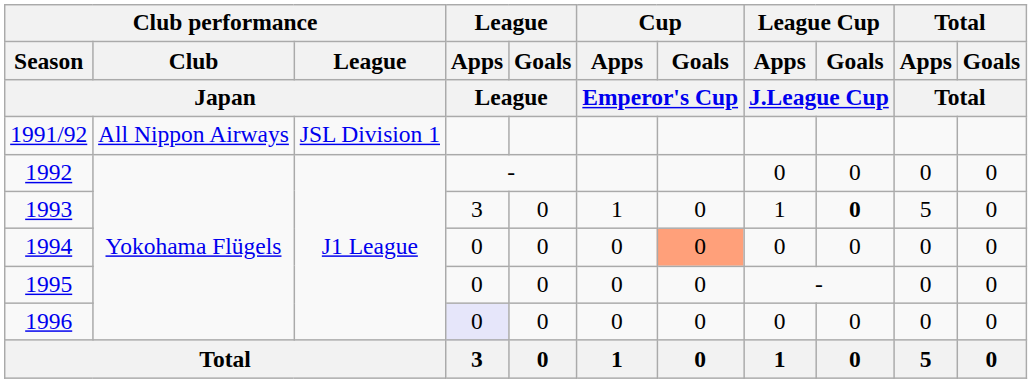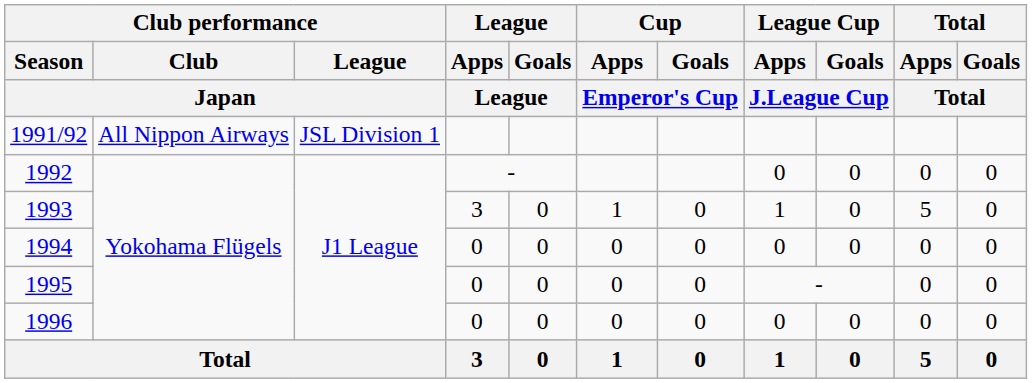1993 | League Cup / Goals / J.League Cup: bold -> normal
1994 | Cup / Goals / Emperor's Cup: lightsalmon background -> no background
1996 | League / Apps / League: lavender background -> no background
